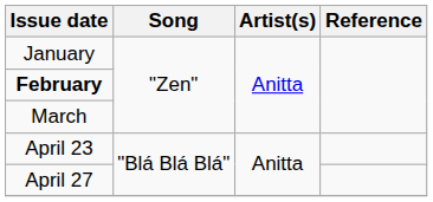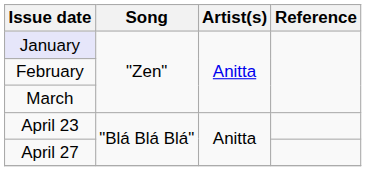January | Issue date: no background -> lavender background
February | Issue date: bold -> normal
